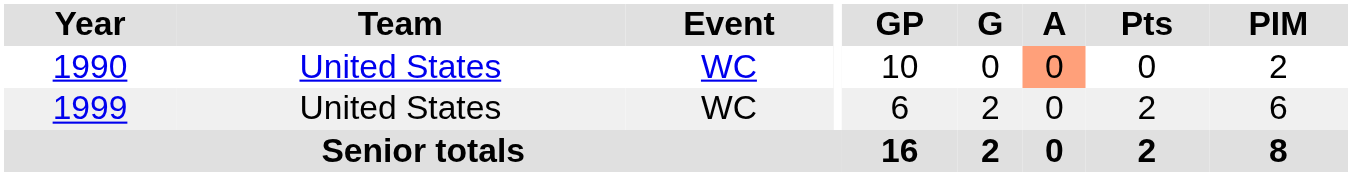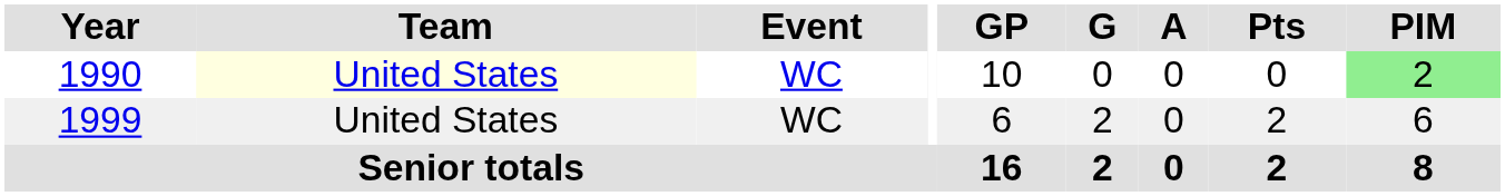1990 | Team: no background -> lightyellow background
1990 | A: lightsalmon background -> no background
1990 | PIM: no background -> lightgreen background
